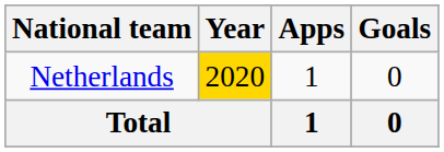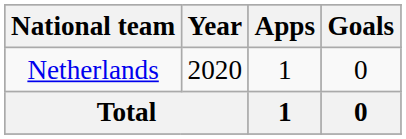Netherlands | Year: gold background -> no background
